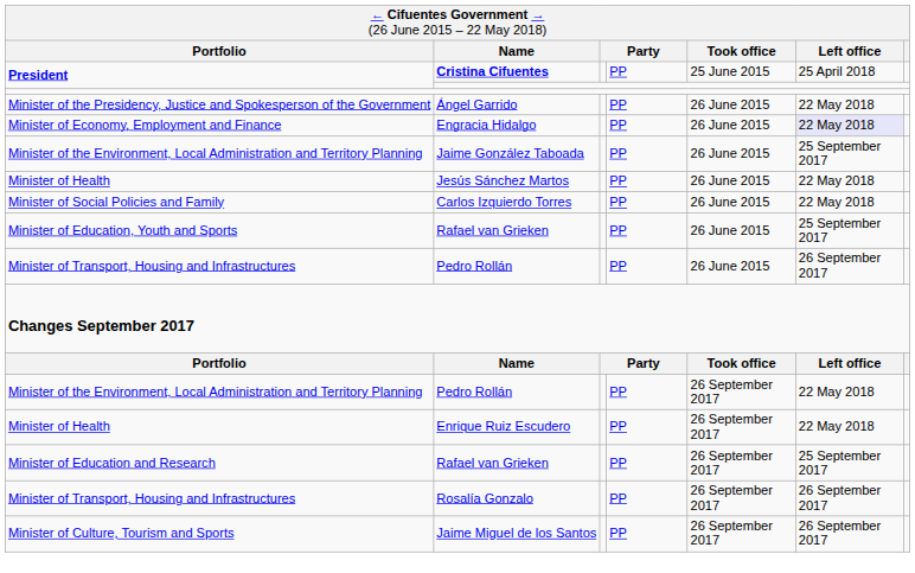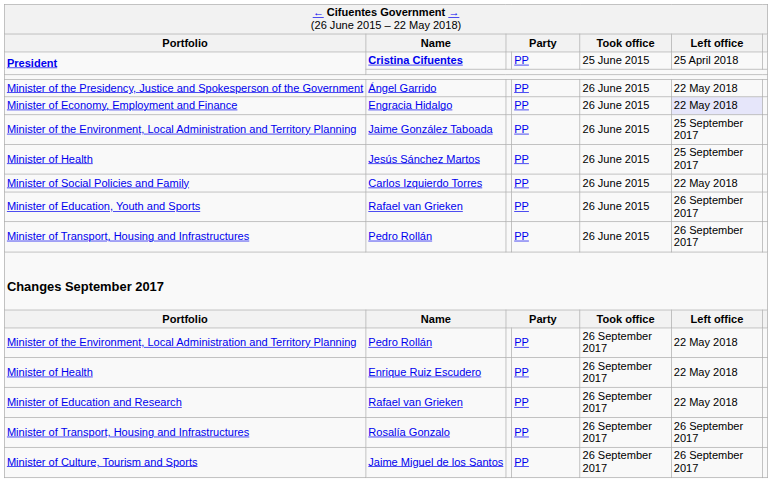Jesús Sánchez Martos | column 6: 22 May 2018 -> 25 September 2017
Minister of Education, Youth and Sports / Rafael van Grieken | column 6: 25 September 2017 -> 26 September 2017
Minister of Education and Research / Rafael van Grieken | column 6: 25 September 2017 -> 22 May 2018
